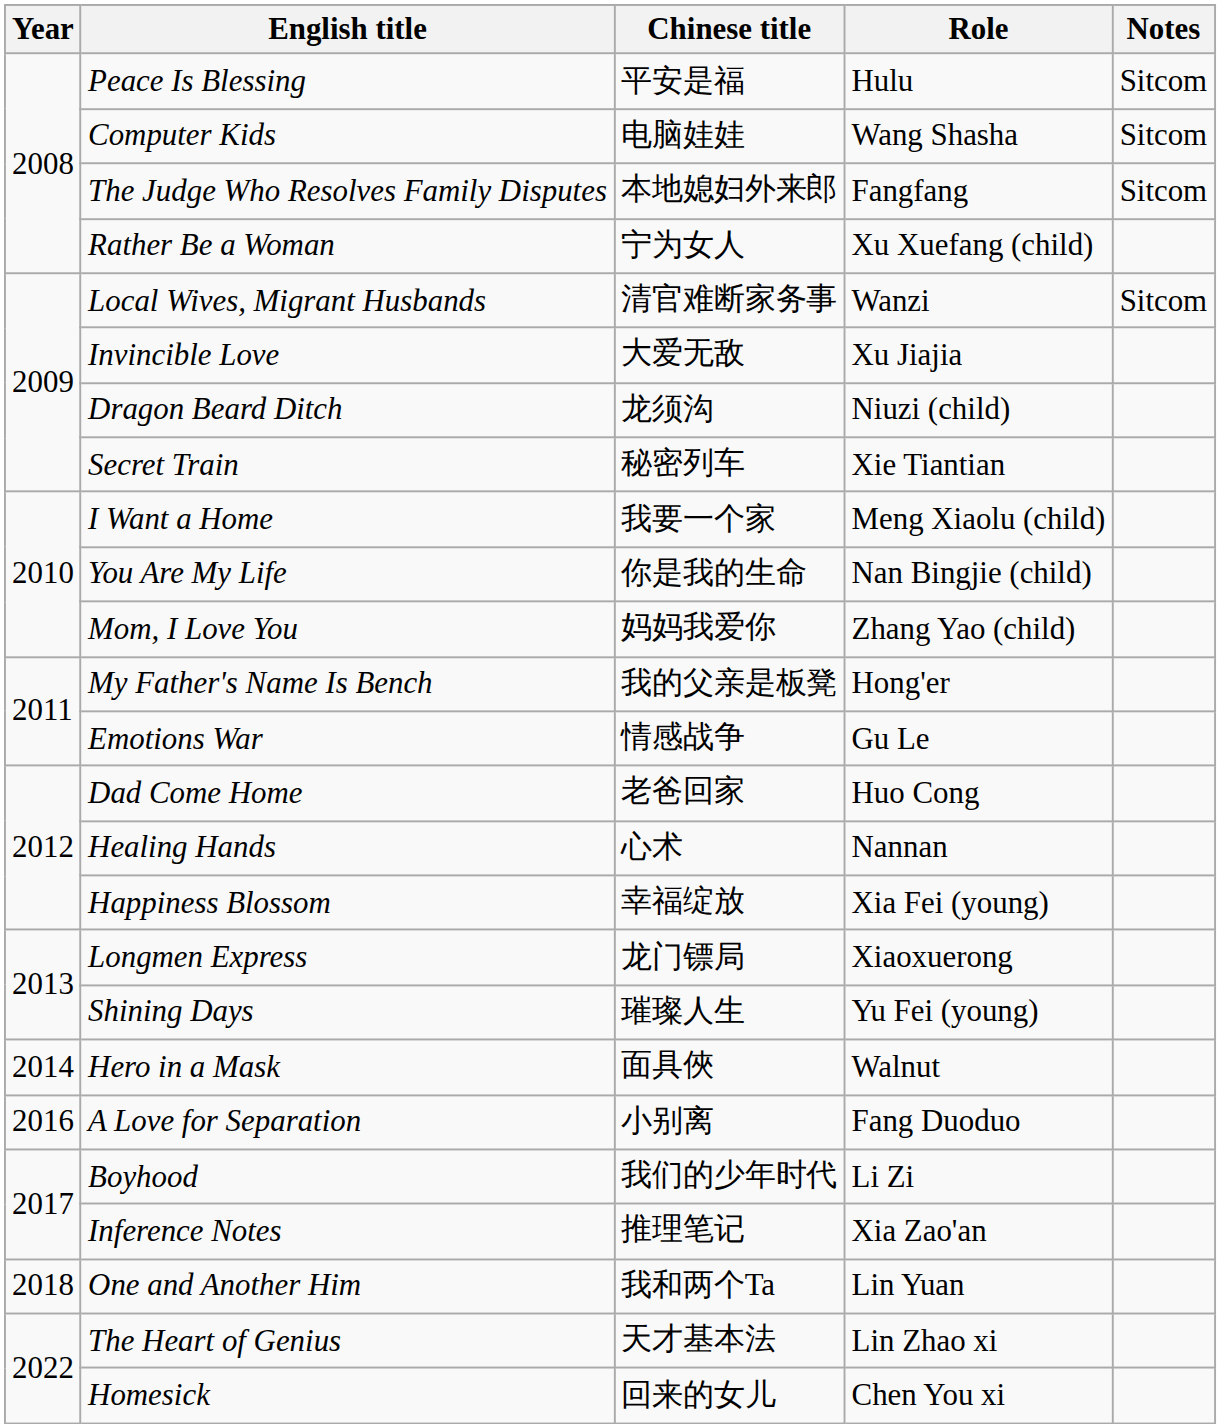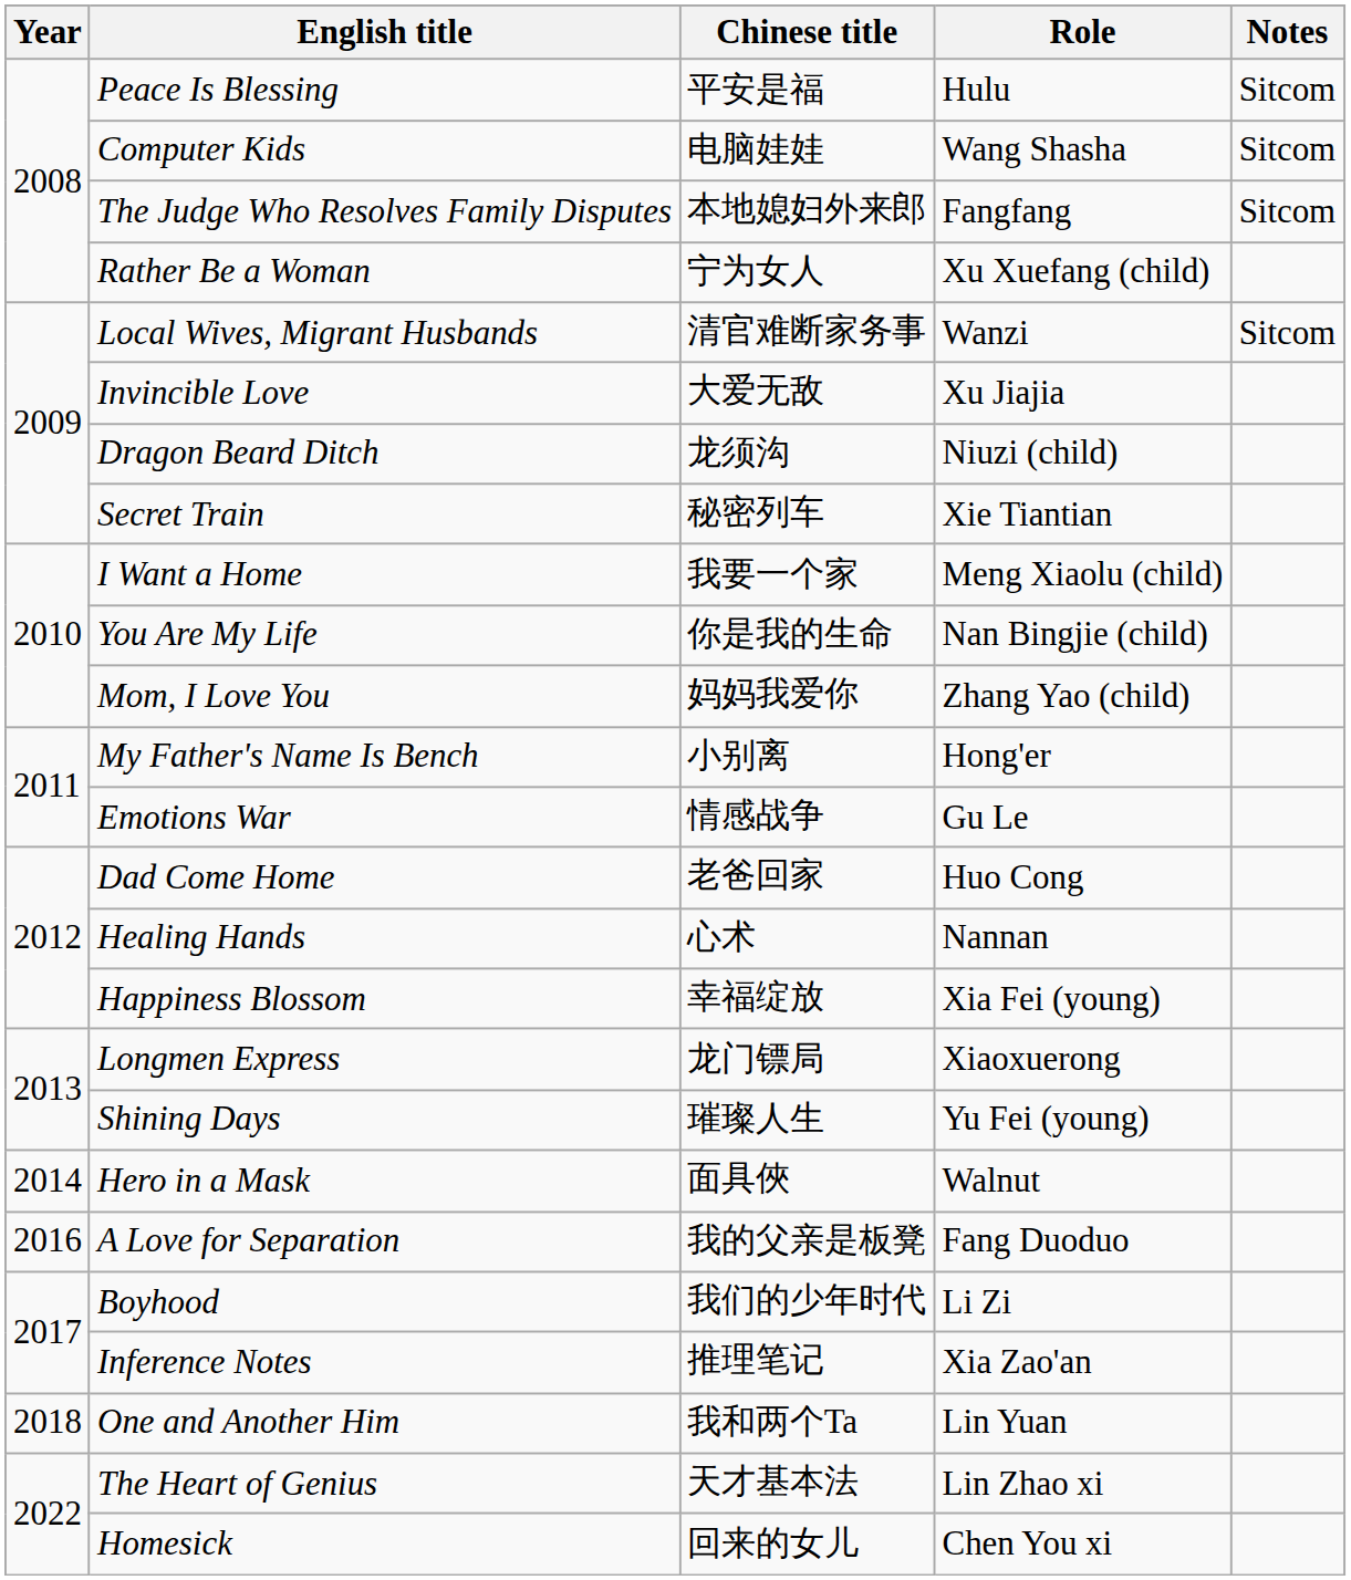My Father's Name Is Bench | Chinese title: 我的父亲是板凳 -> 小别离
A Love for Separation | Chinese title: 小别离 -> 我的父亲是板凳
